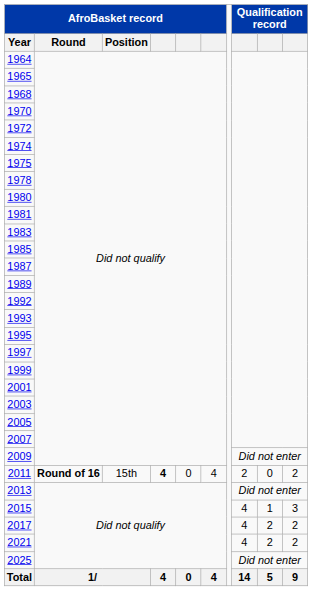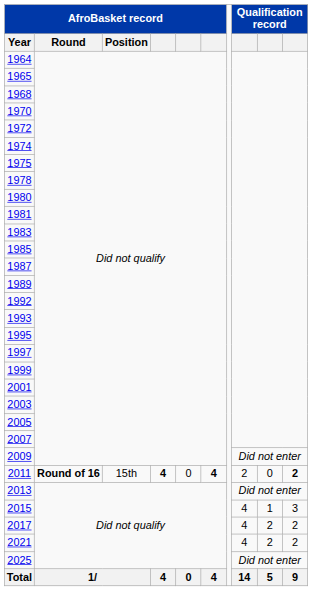2011 | column 6: normal -> bold
2011 | column 10: normal -> bold
